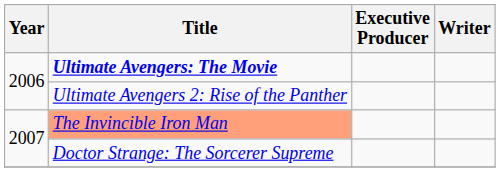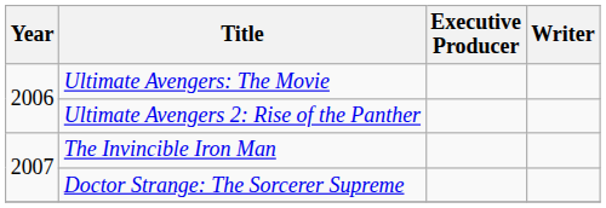Ultimate Avengers: The Movie | Title: bold -> normal
The Invincible Iron Man | Title: lightsalmon background -> no background
